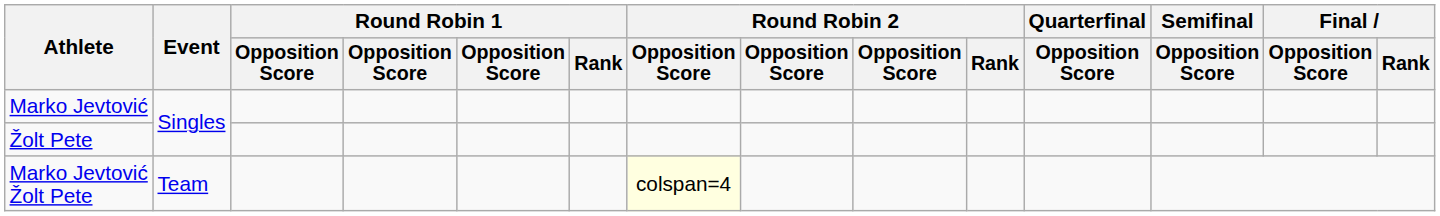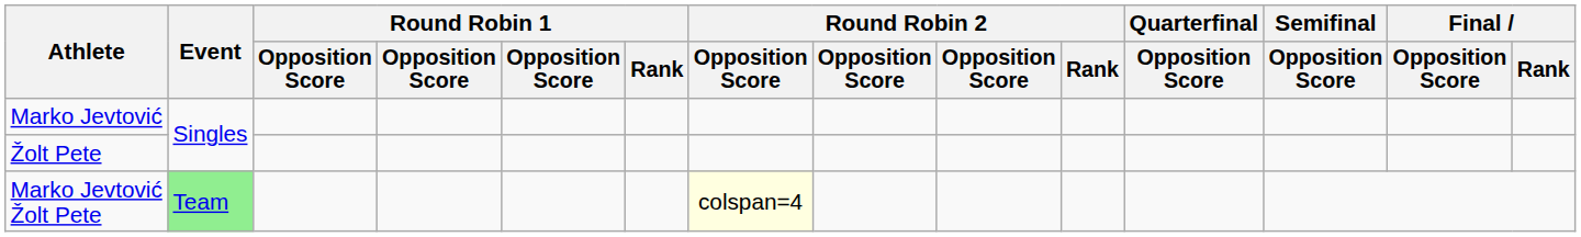Marko Jevtović Žolt Pete | Event: no background -> lightgreen background
